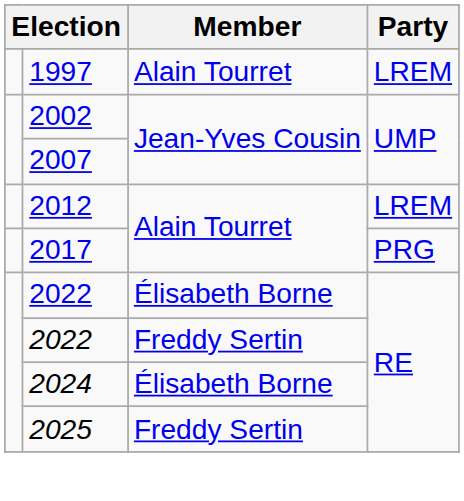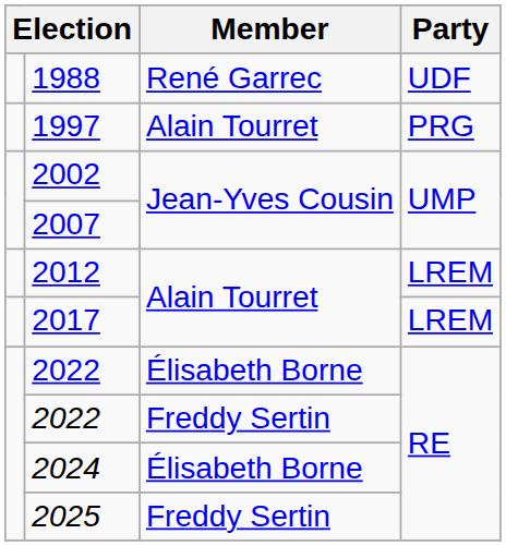+ row: 1988 | René Garrec | UDF
1997 | Party: LREM -> PRG
2017 | Party: PRG -> LREM
